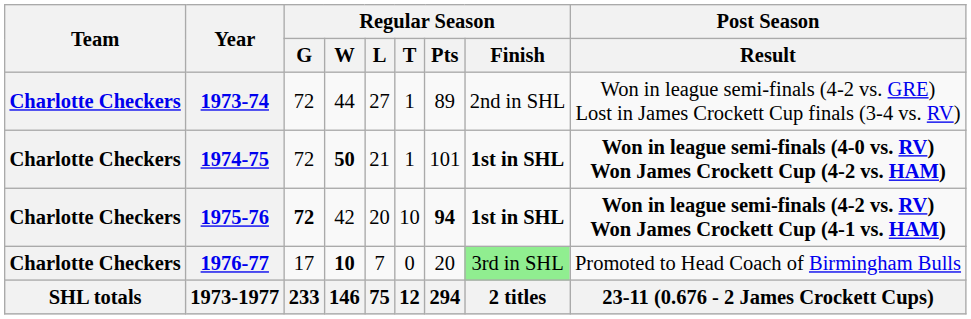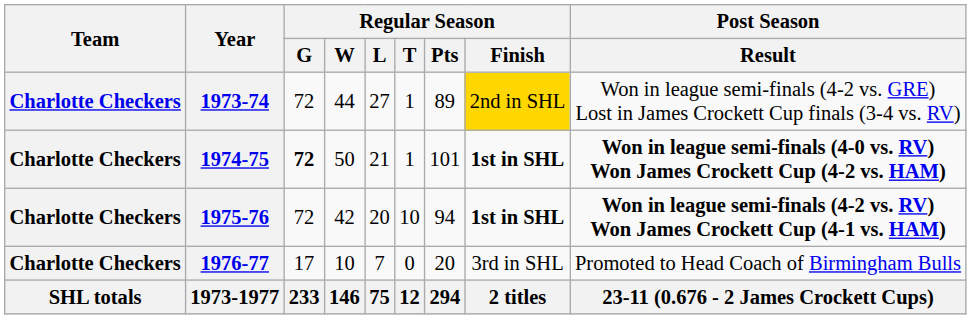1973-74 | Regular Season / Finish: no background -> gold background
1974-75 | Regular Season / G: normal -> bold
1974-75 | Regular Season / W: bold -> normal
1975-76 | Regular Season / G: bold -> normal
1975-76 | Regular Season / Pts: bold -> normal
1976-77 | Regular Season / W: bold -> normal
1976-77 | Regular Season / Finish: lightgreen background -> no background
